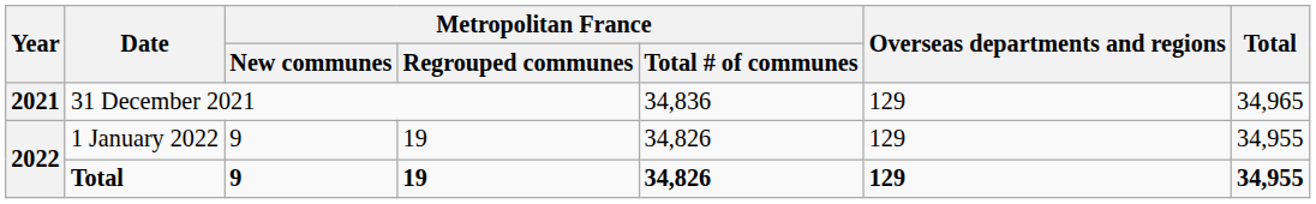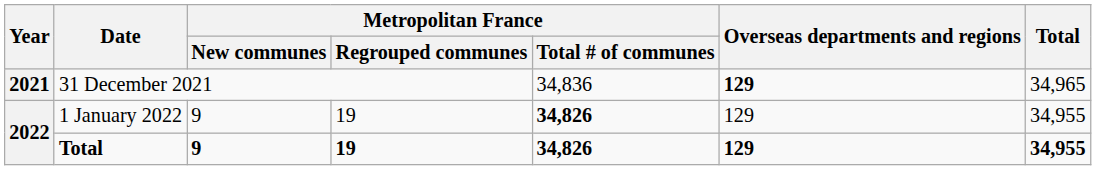31 December 2021 | Overseas departments and regions: normal -> bold
1 January 2022 | Metropolitan France / Total # of communes: normal -> bold
